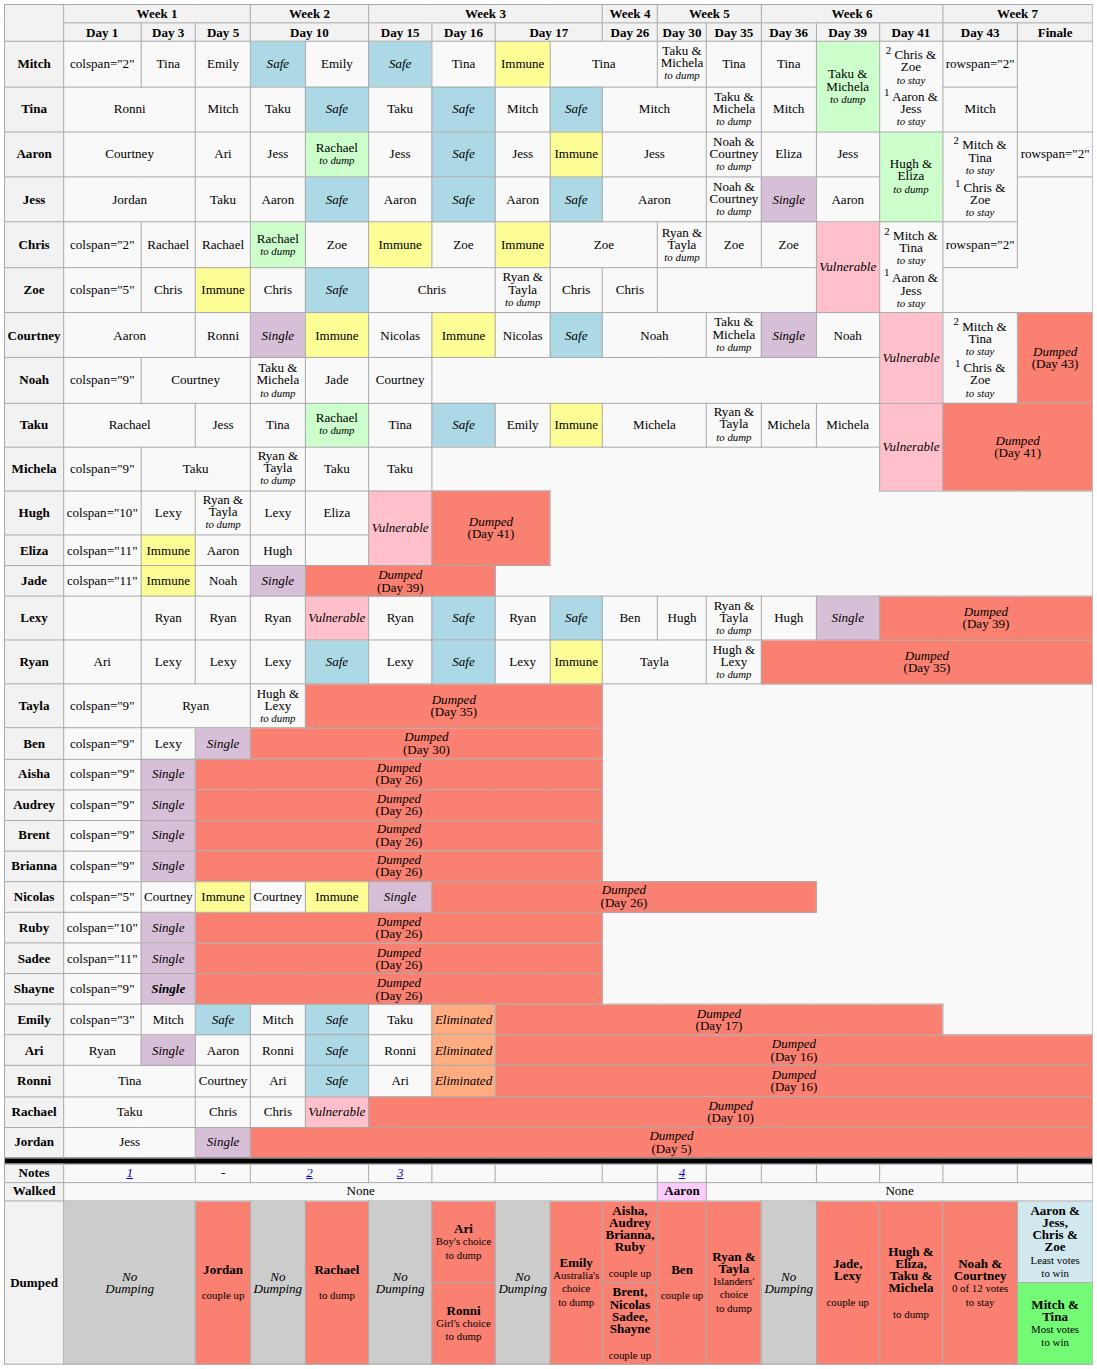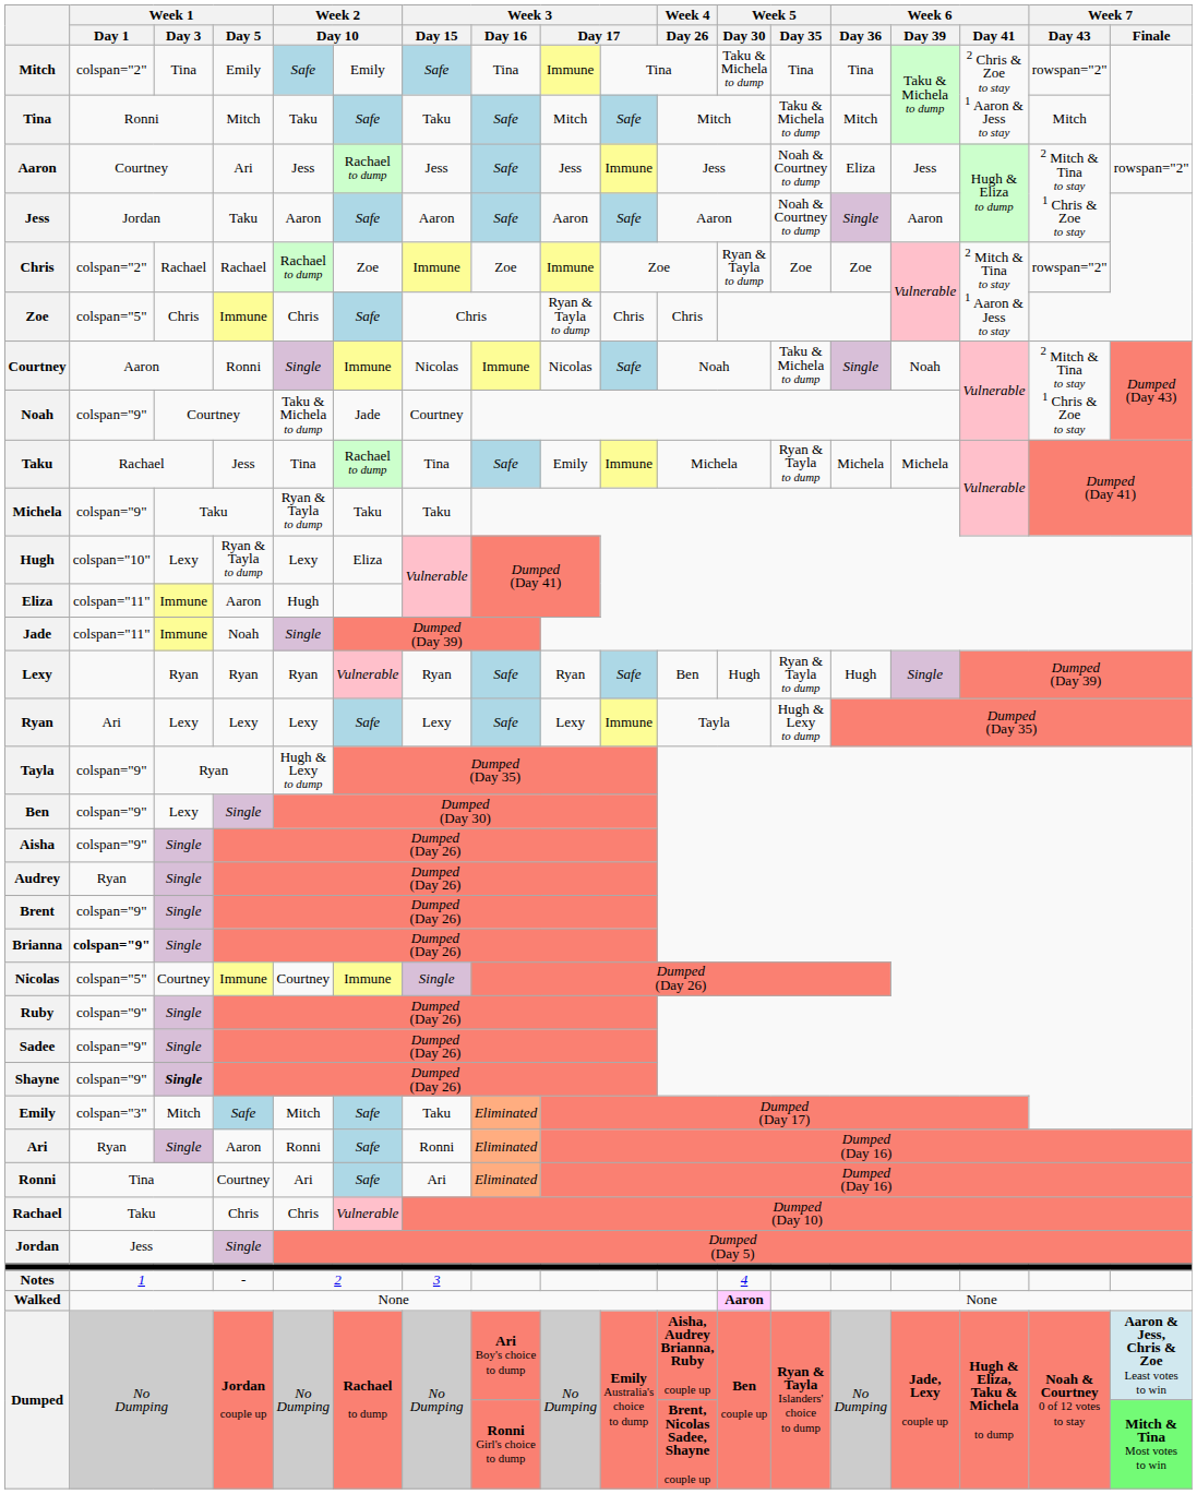Audrey | Week 1 / Day 1: colspan="9" -> Ryan
Brianna | Week 1 / Day 1: normal -> bold
Ruby | Week 1 / Day 1: colspan="10" -> colspan="9"
Sadee | Week 1 / Day 1: colspan="11" -> colspan="9"
